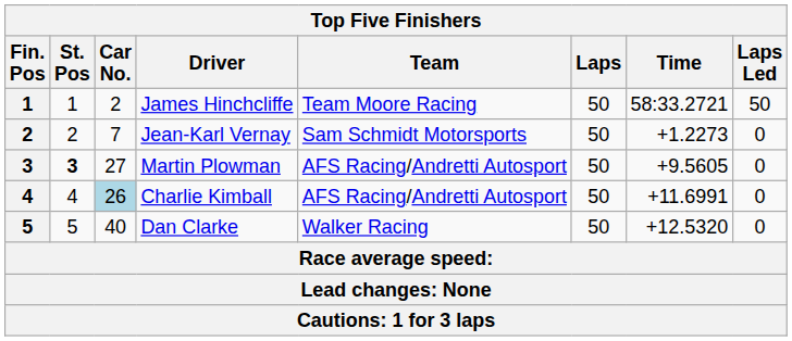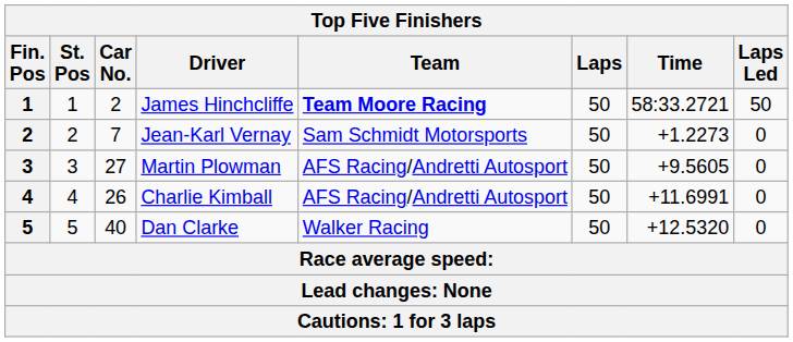James Hinchcliffe | Team: normal -> bold
Martin Plowman | St. Pos: bold -> normal
Charlie Kimball | Car No.: lightblue background -> no background
